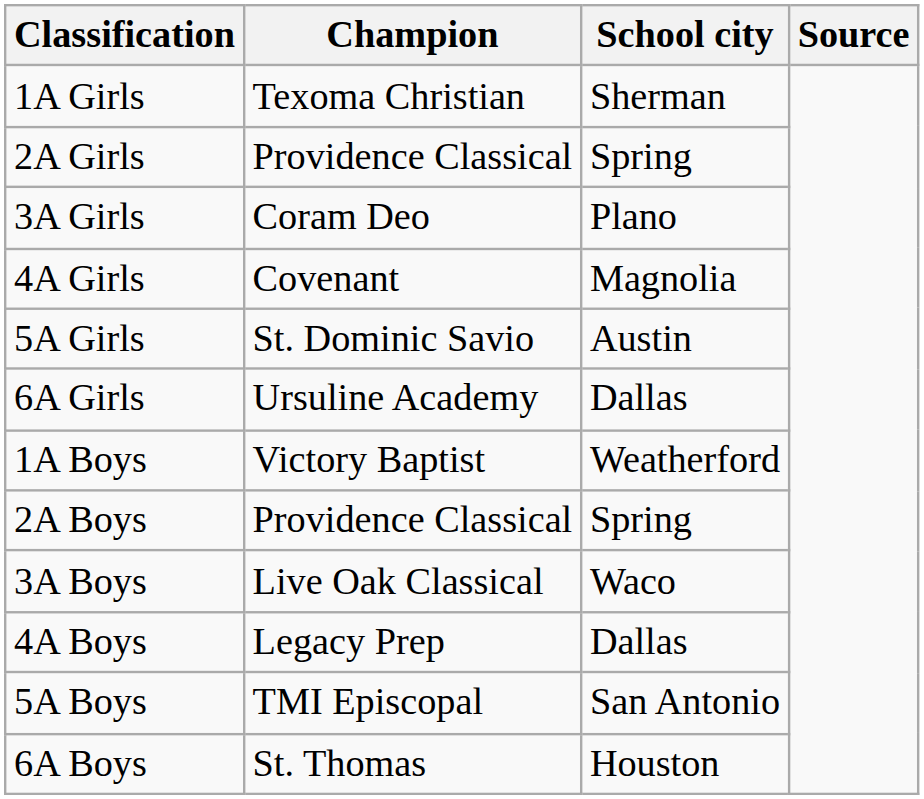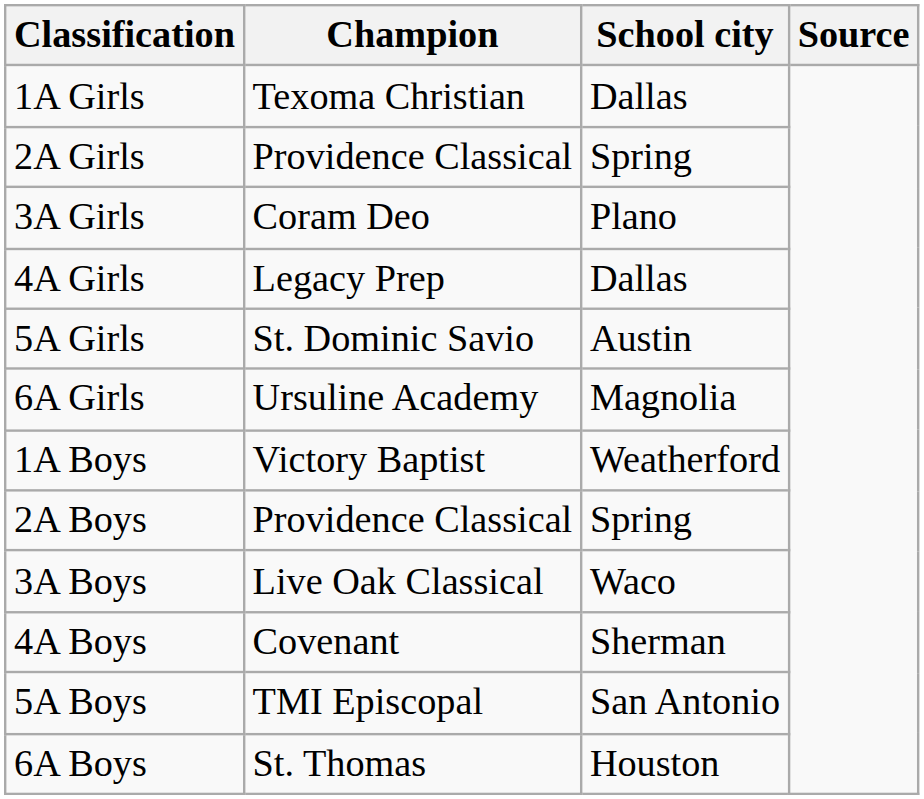1A Girls | School city: Sherman -> Dallas
4A Girls | Champion: Covenant -> Legacy Prep
4A Girls | School city: Magnolia -> Dallas
6A Girls | School city: Dallas -> Magnolia
4A Boys | Champion: Legacy Prep -> Covenant
4A Boys | School city: Dallas -> Sherman
